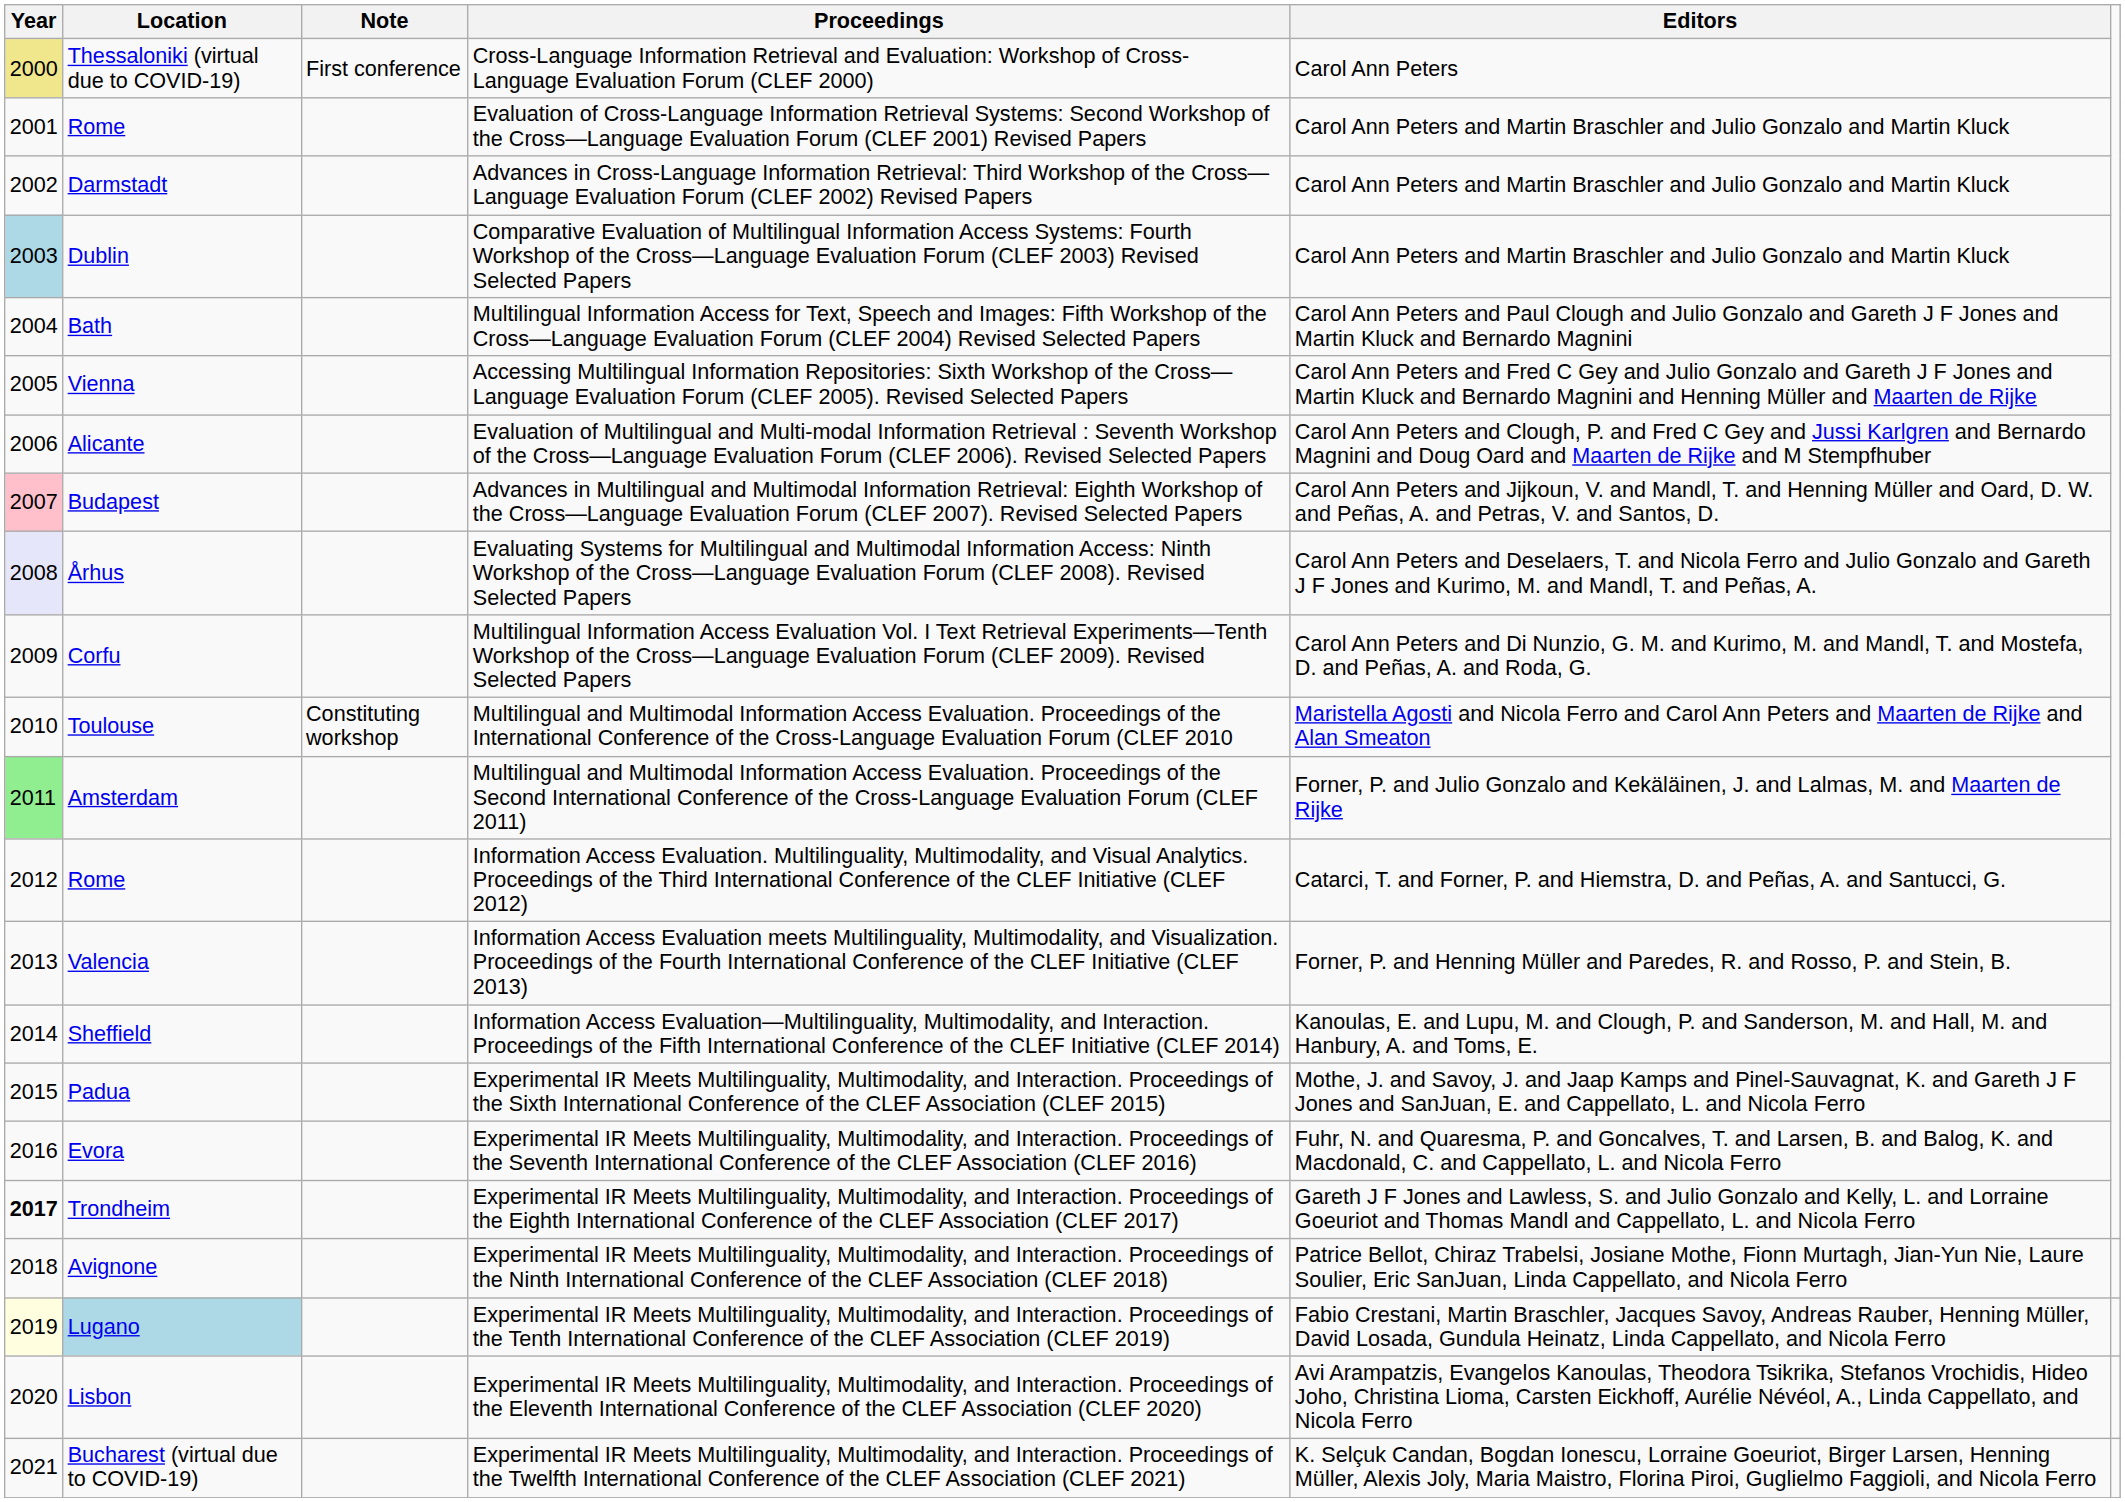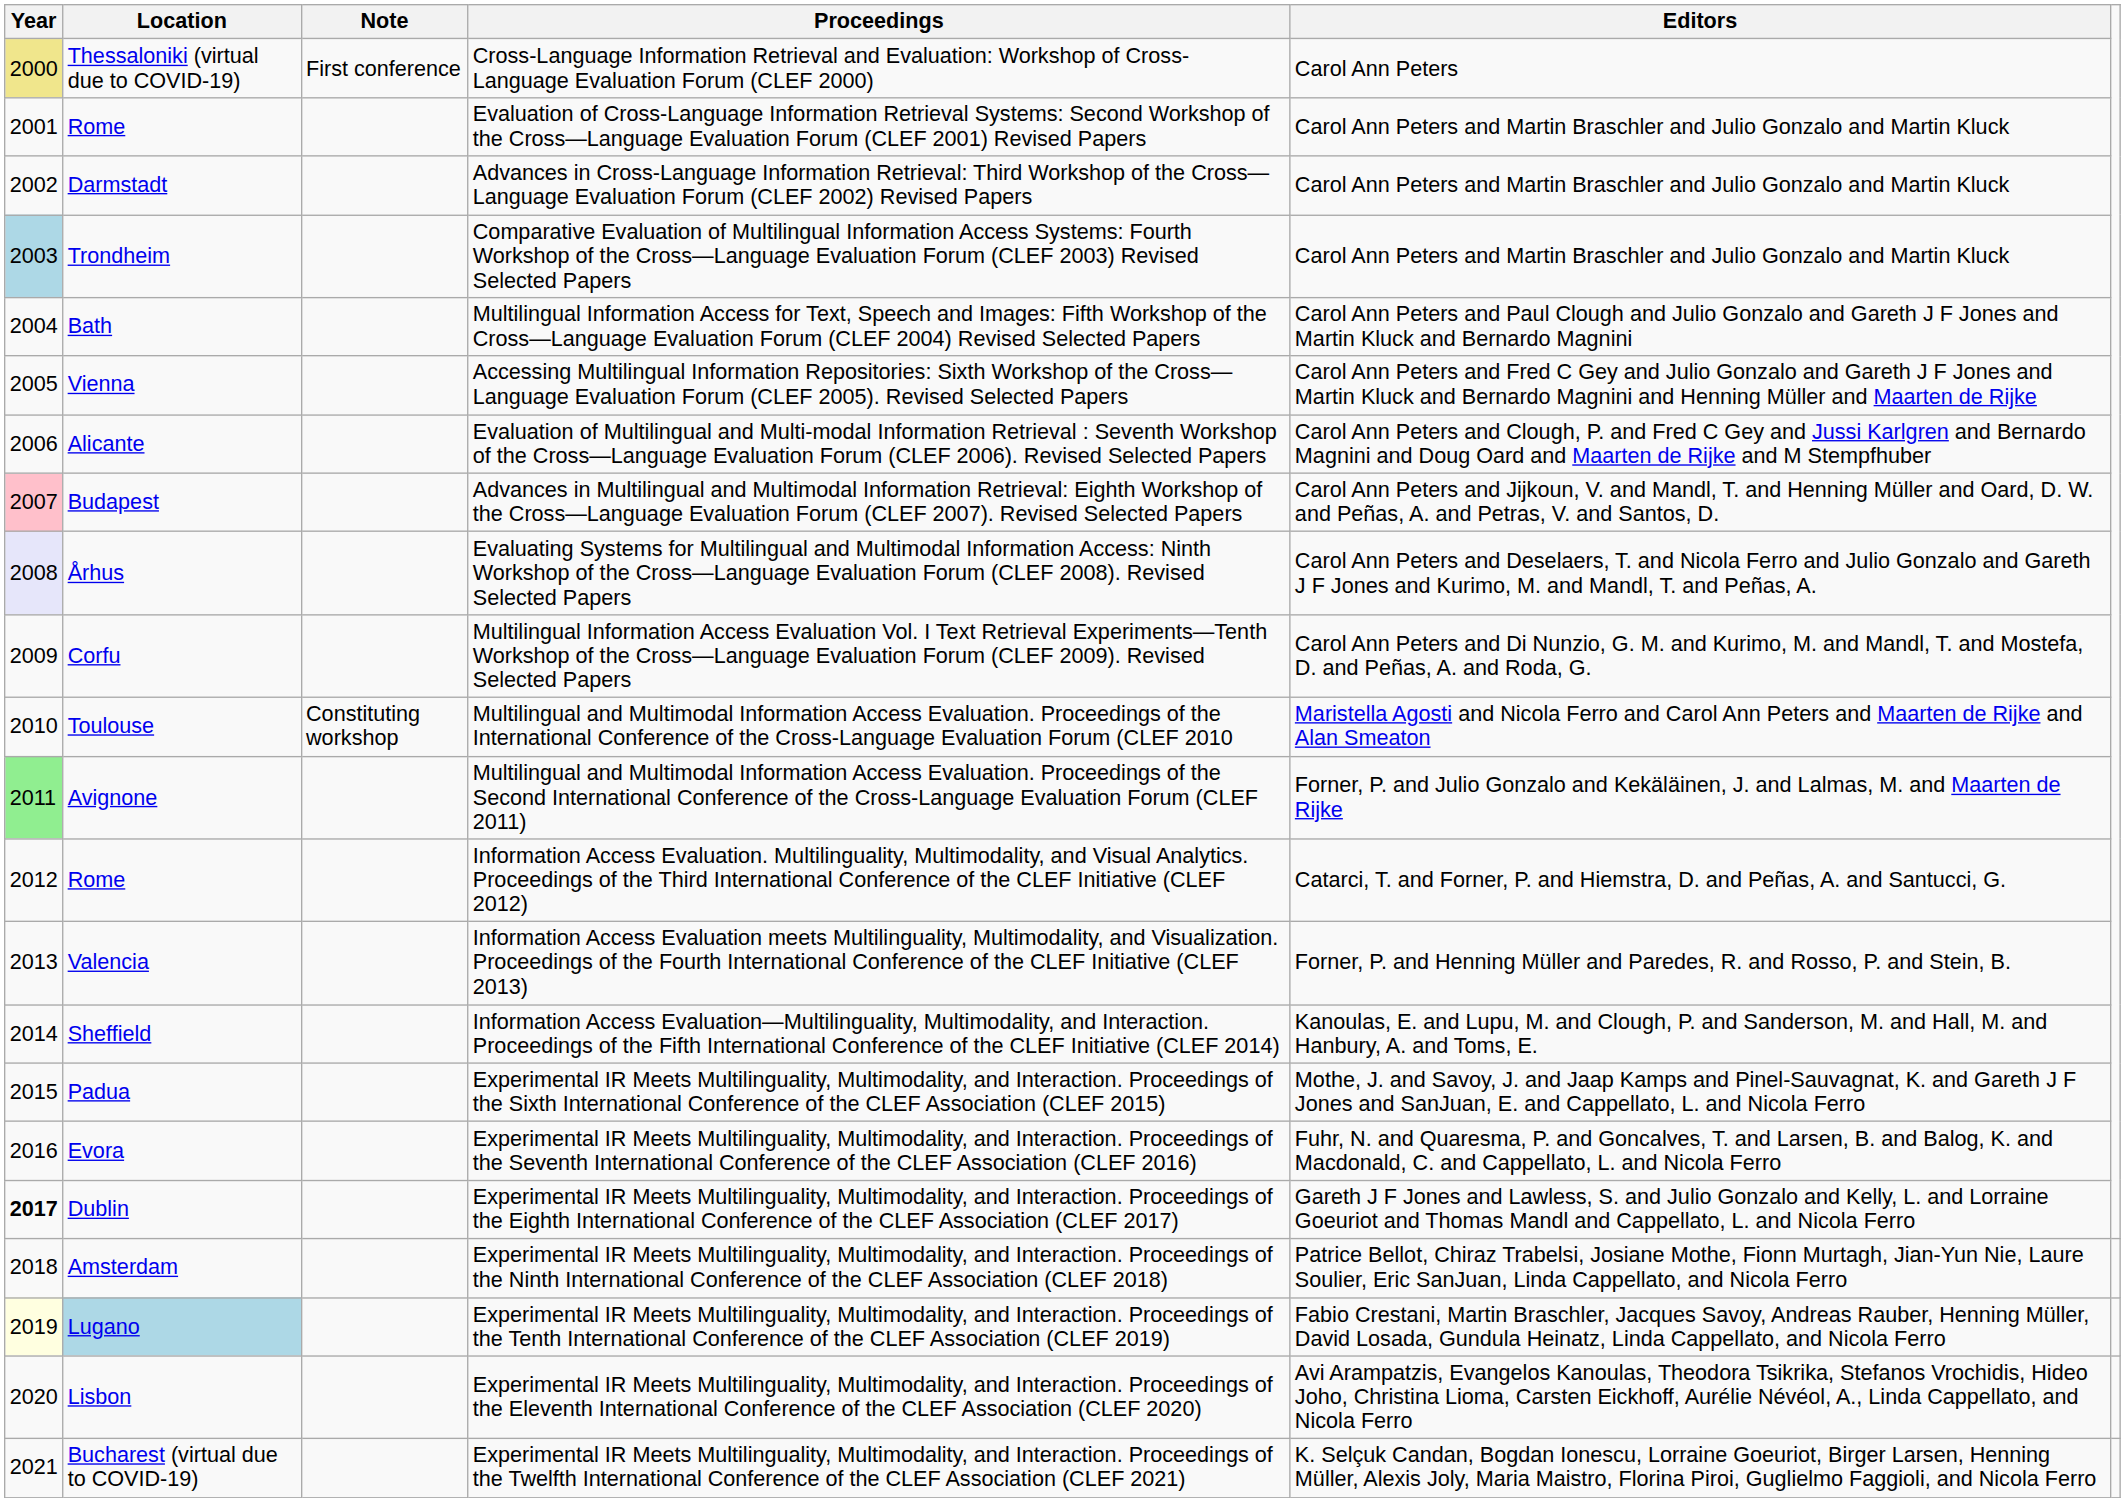row 5 | Location: Dublin -> Trondheim
row 13 | Location: Amsterdam -> Avignone
row 19 | Location: Trondheim -> Dublin
row 20 | Location: Avignone -> Amsterdam
